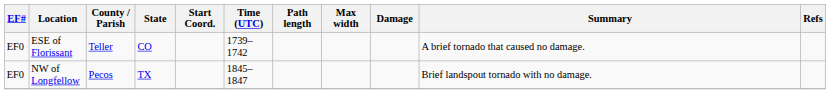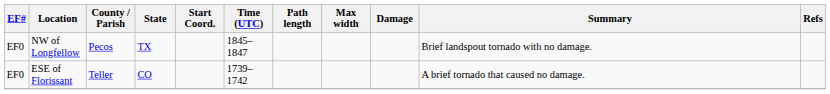rows swapped: ESE of Florissant <-> NW of Longfellow
